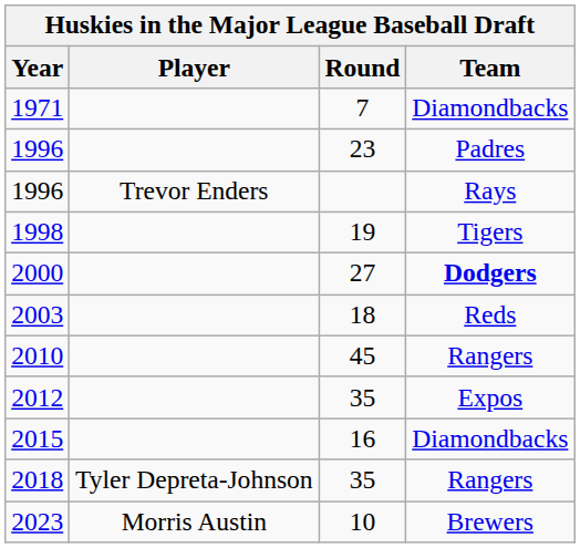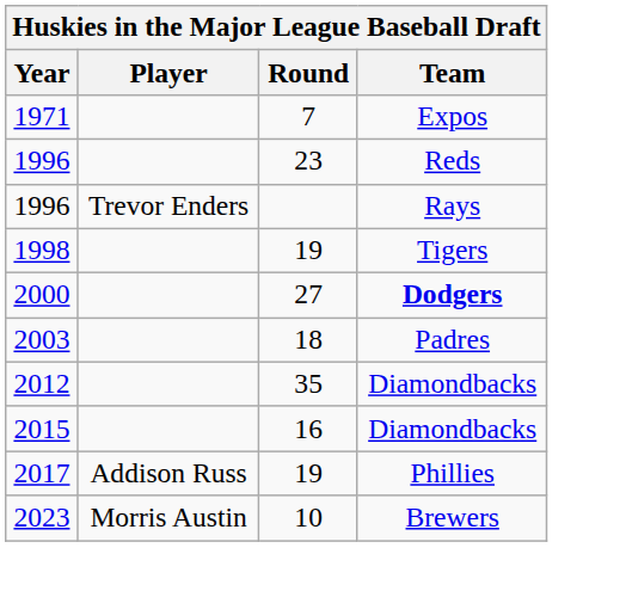1971 | Team: Diamondbacks -> Expos
1996 / 23 | Team: Padres -> Reds
2003 | Team: Reds -> Padres
- row: 2010 | 45 | Rangers
2012 | Team: Expos -> Diamondbacks
+ row: 2017 | Addison Russ | 19 | Phillies
- row: 2018 | Tyler Depreta-Johnson | 35 | Rangers
